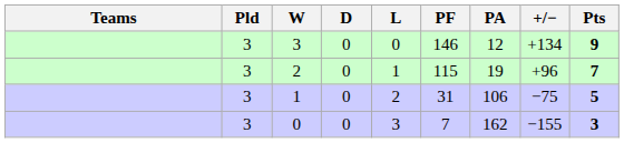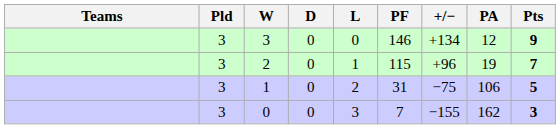columns swapped: PA <-> +/−
